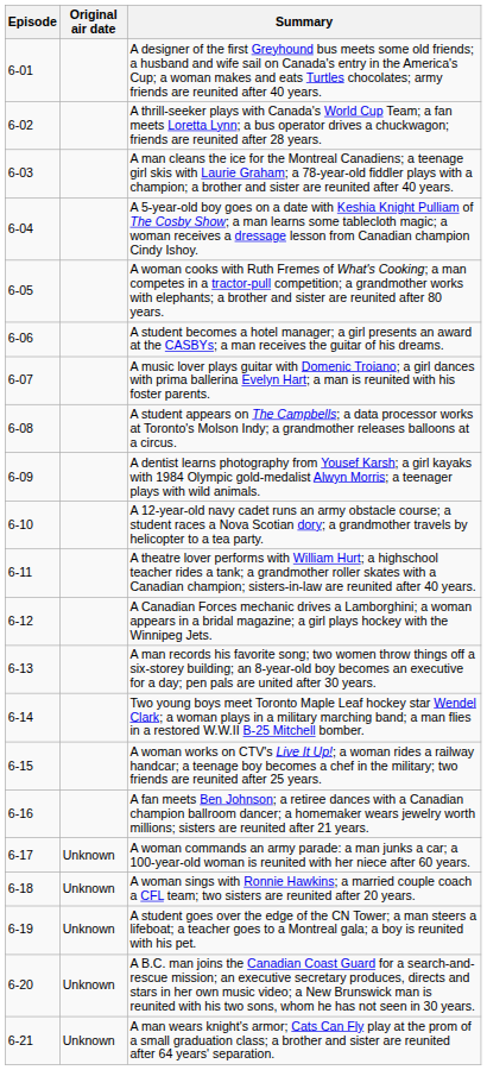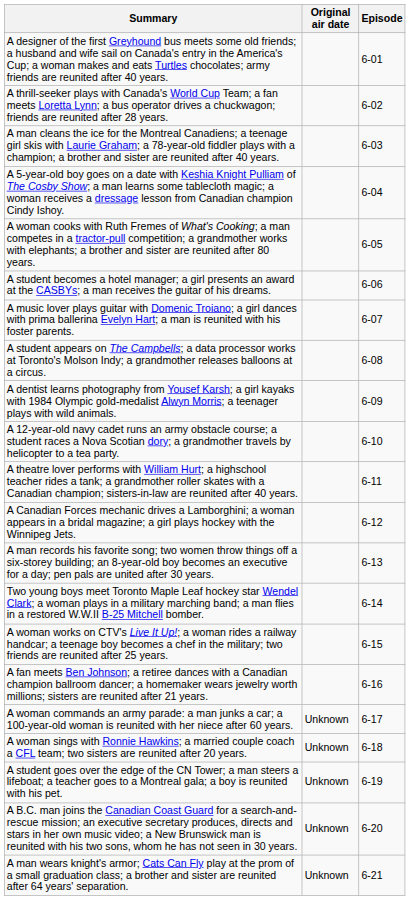columns swapped: Episode <-> Summary
